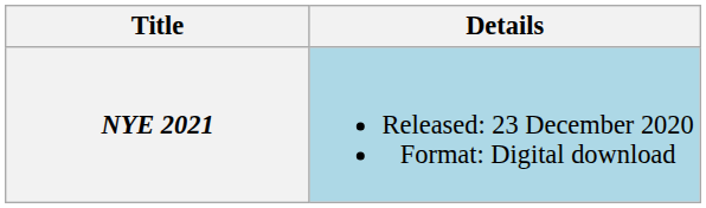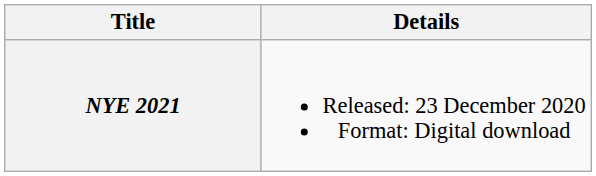NYE 2021 | Details: lightblue background -> no background
